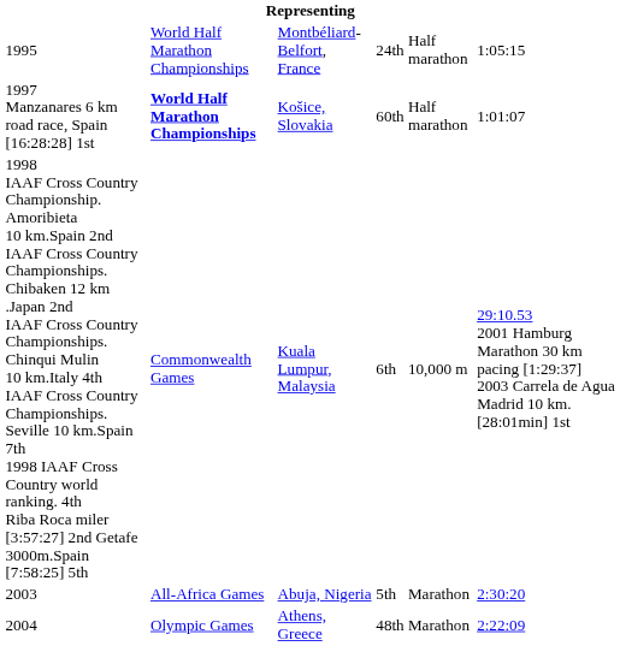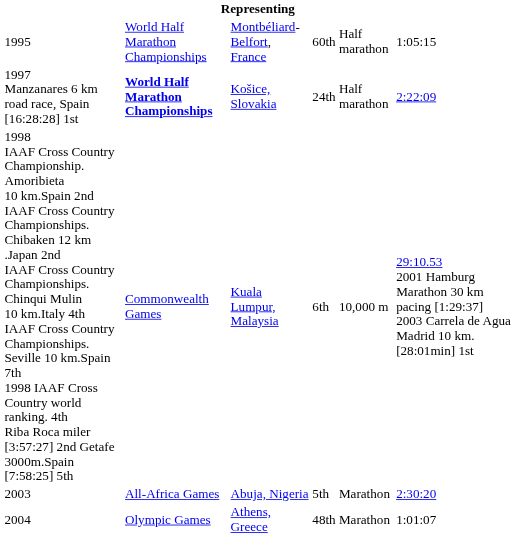Montbéliard-Belfort, France | column 4: 24th -> 60th
Košice, Slovakia | column 4: 60th -> 24th
Košice, Slovakia | column 6: 1:01:07 -> 2:22:09
Athens, Greece | column 6: 2:22:09 -> 1:01:07
